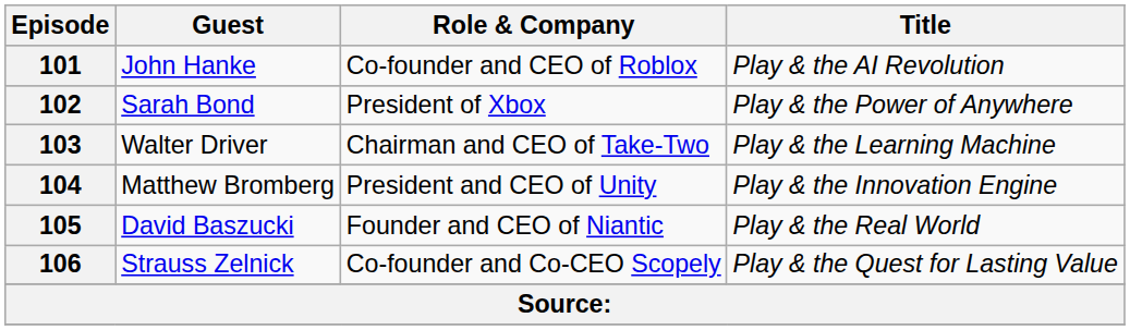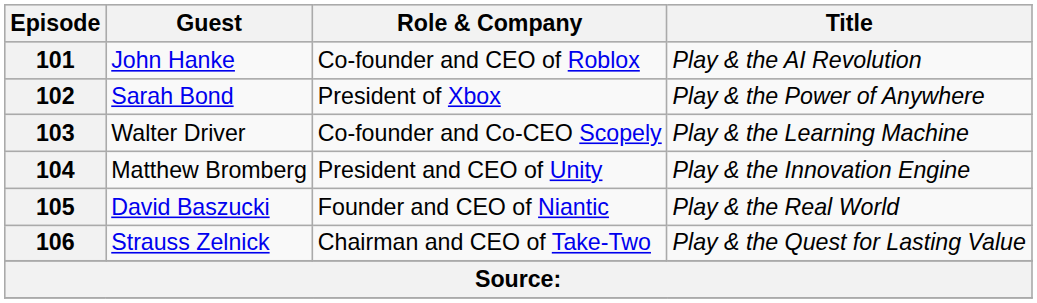103 | Role & Company: Chairman and CEO of Take-Two -> Co-founder and Co-CEO Scopely
106 | Role & Company: Co-founder and Co-CEO Scopely -> Chairman and CEO of Take-Two
